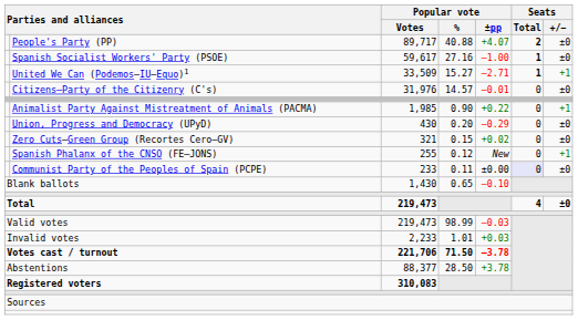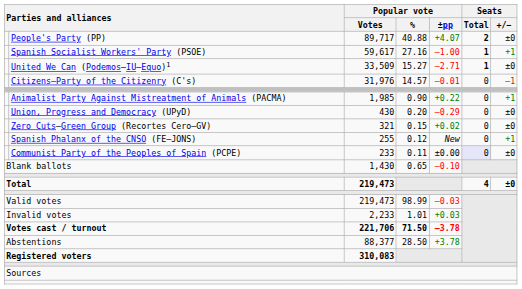Spanish Socialist Workers' Party (PSOE) | Seats / +/−: ±0 -> +1
United We Can (Podemos–IU–Equo)1 | Seats / +/−: +1 -> ±0
Citizens–Party of the Citizenry (C's) | Seats / +/−: ±0 -> –1
